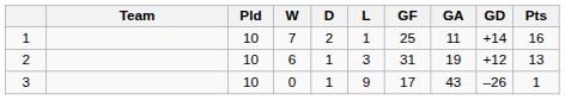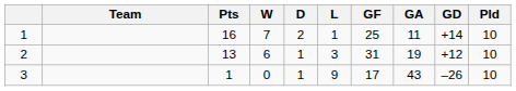columns swapped: Pld <-> Pts
